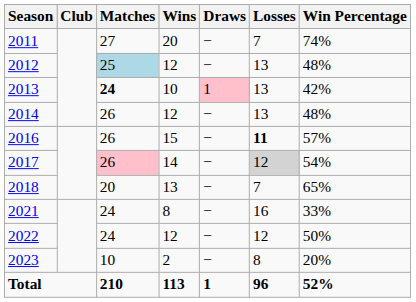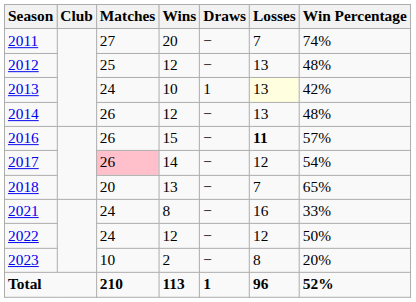2012 | Matches: lightblue background -> no background
2013 | Matches: bold -> normal
2013 | Draws: pink background -> no background
2013 | Losses: no background -> lightyellow background
2017 | Losses: lightgrey background -> no background
